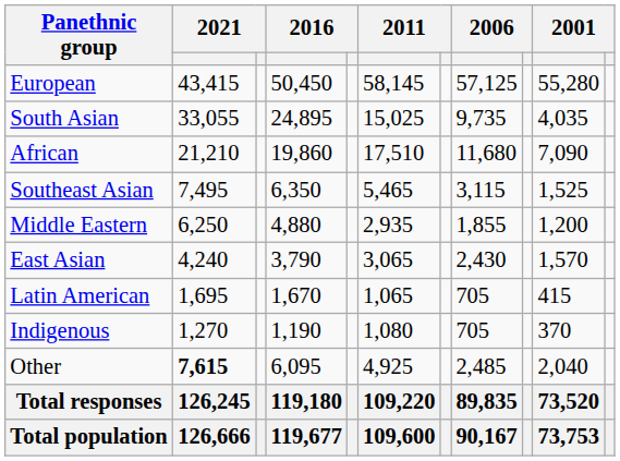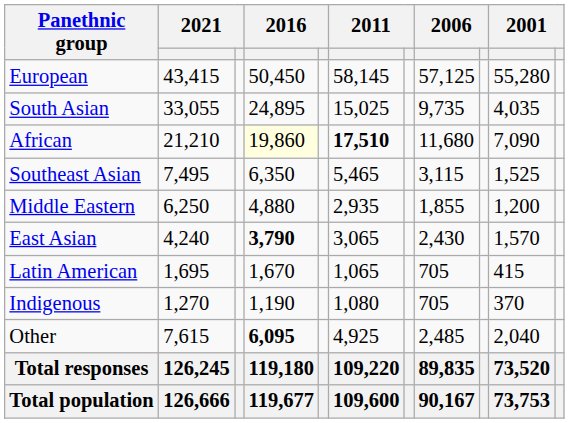African | column 4: no background -> lightyellow background
African | column 6: normal -> bold
East Asian | column 4: normal -> bold
Other | column 2: bold -> normal
Other | column 4: normal -> bold
